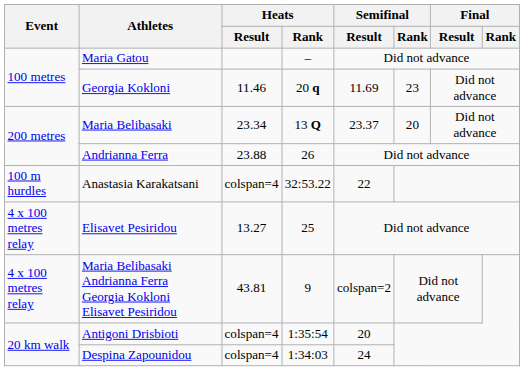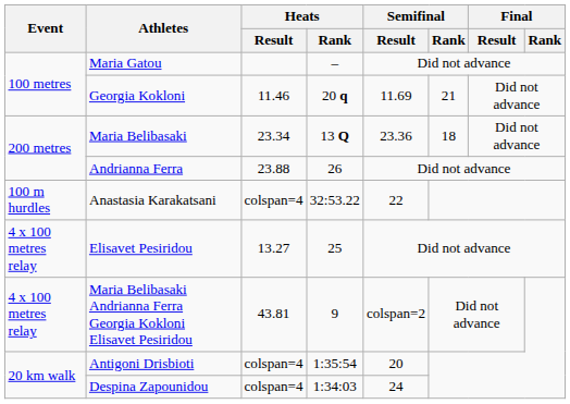Georgia Kokloni | Semifinal / Rank: 23 -> 21
Maria Belibasaki | Semifinal / Result: 23.37 -> 23.36
Maria Belibasaki | Semifinal / Rank: 20 -> 18
